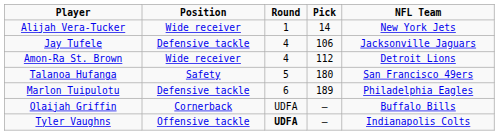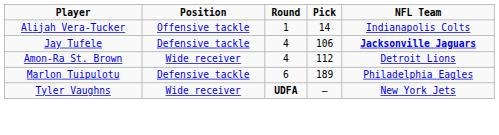Alijah Vera-Tucker | Position: Wide receiver -> Offensive tackle
Alijah Vera-Tucker | NFL Team: New York Jets -> Indianapolis Colts
Jay Tufele | NFL Team: normal -> bold
- row: Talanoa Hufanga | Safety | 5 | 180 | San Francisco 49ers
- row: Olaijah Griffin | Cornerback | UDFA | – | Buffalo Bills
Tyler Vaughns | Position: Offensive tackle -> Wide receiver
Tyler Vaughns | NFL Team: Indianapolis Colts -> New York Jets
